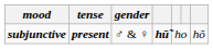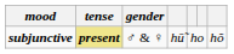subjunctive | tense: no background -> khaki background
subjunctive | column 4: bold -> normal
